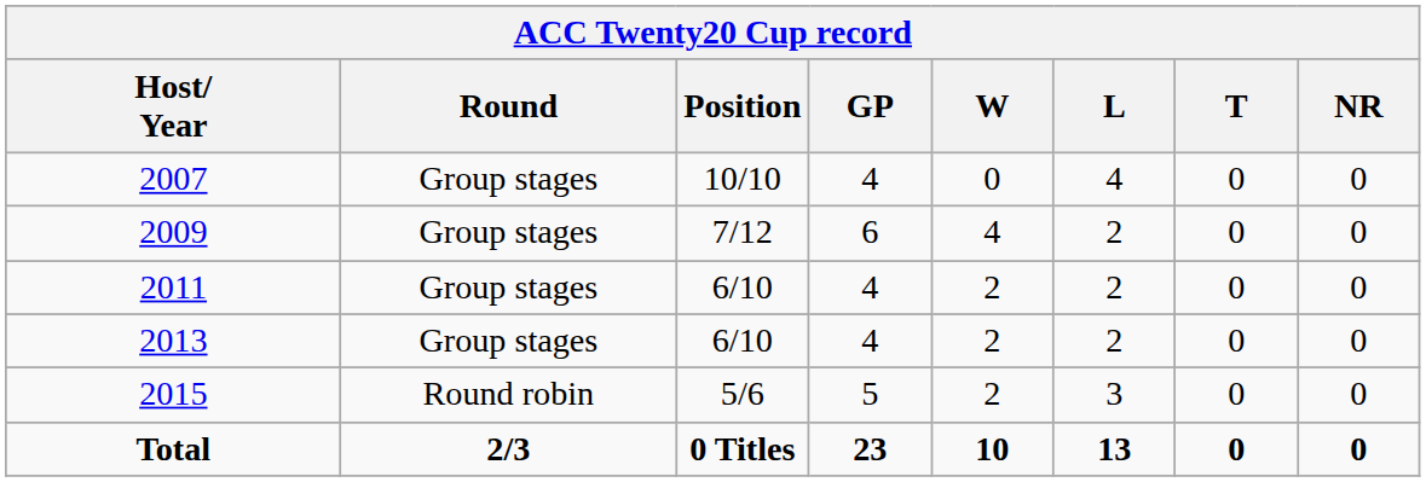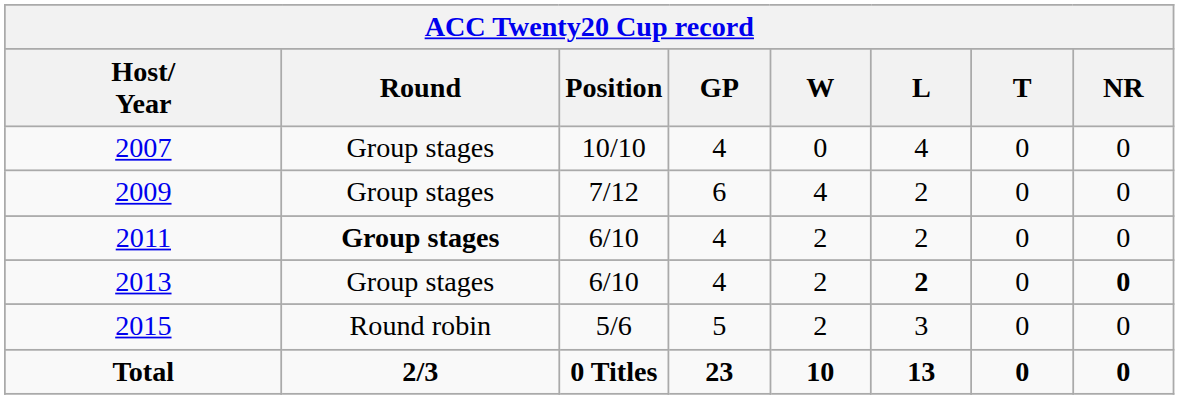2011 | Round: normal -> bold
2013 | L: normal -> bold
2013 | NR: normal -> bold
